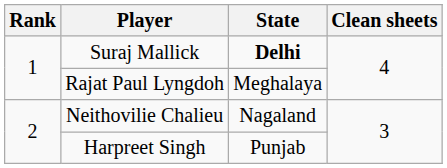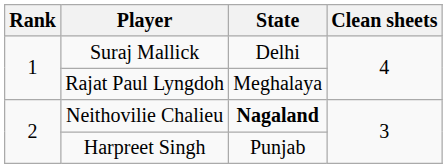Suraj Mallick | State: bold -> normal
Neithovilie Chalieu | State: normal -> bold
